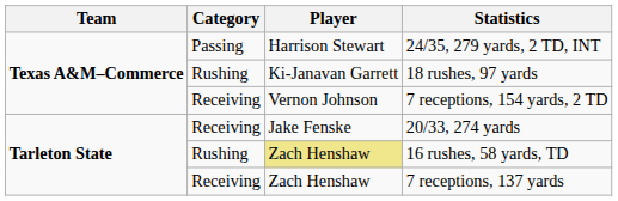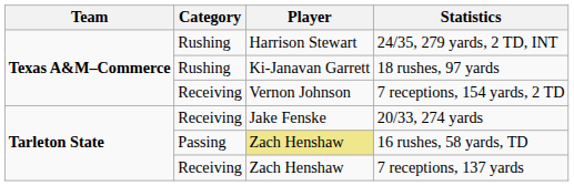24/35, 279 yards, 2 TD, INT | Category: Passing -> Rushing
16 rushes, 58 yards, TD | Category: Rushing -> Passing
